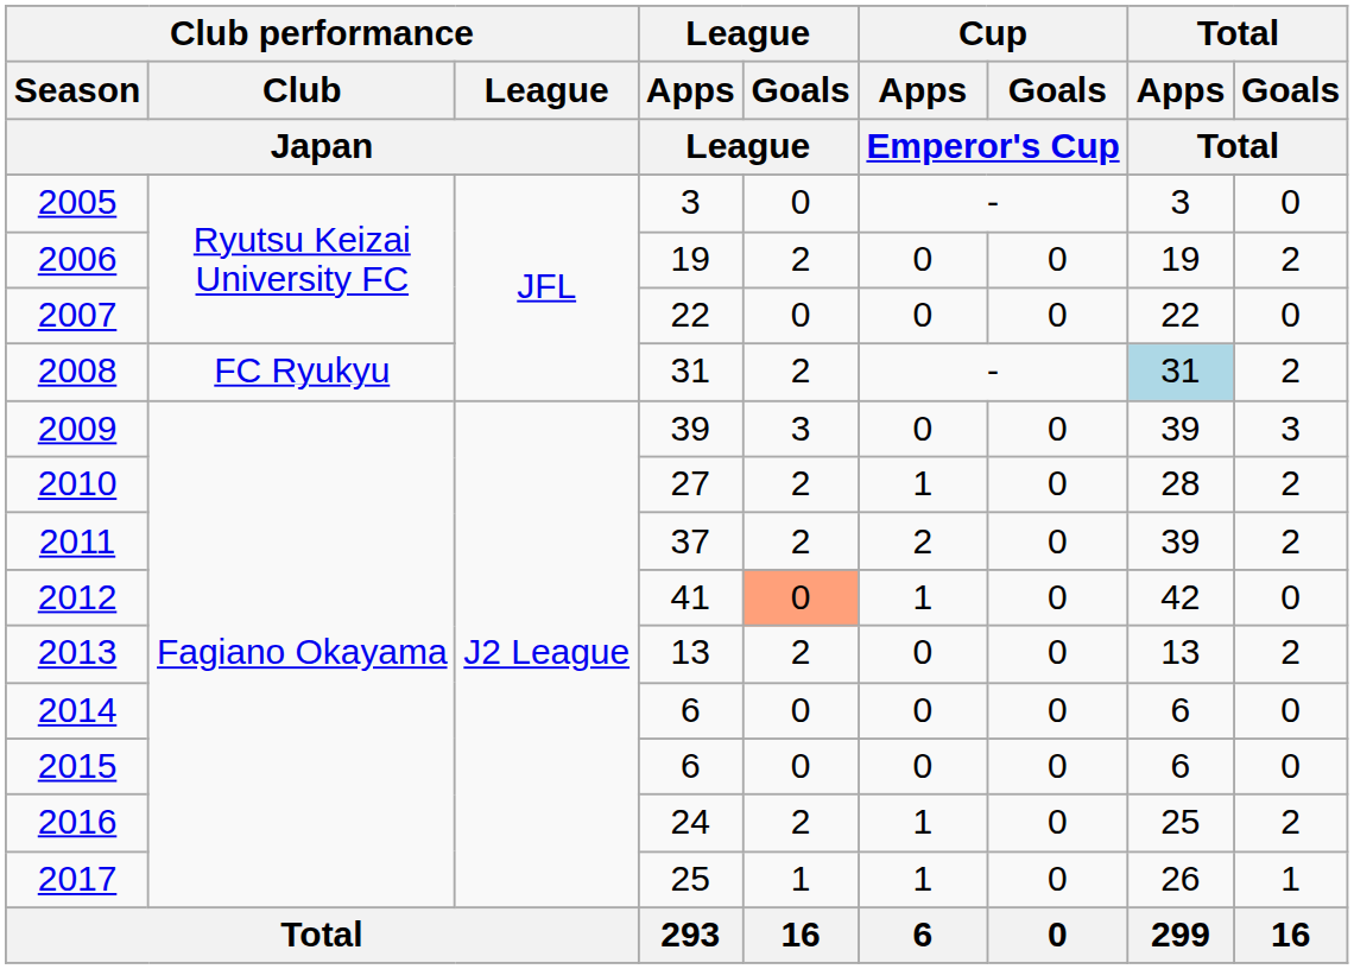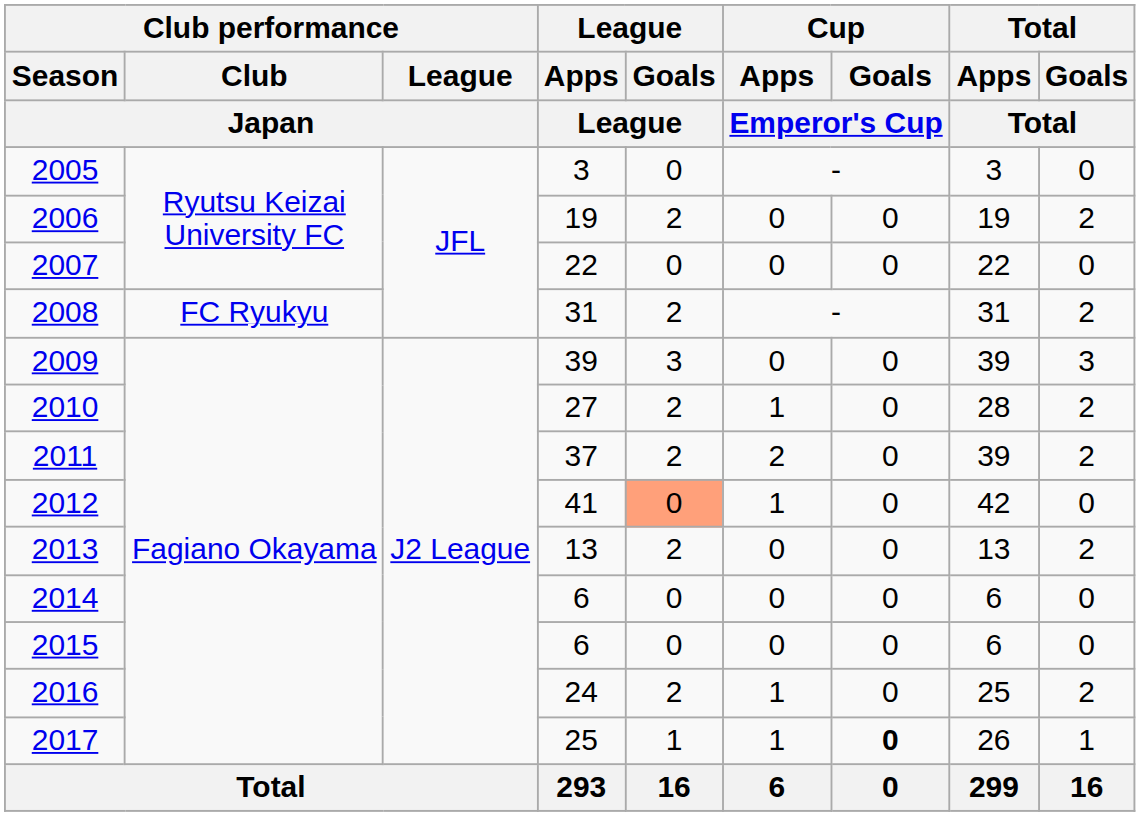2008 | Total / Apps / Total: lightblue background -> no background
2017 | Cup / Goals / Emperor's Cup: normal -> bold
